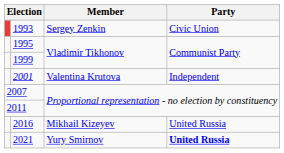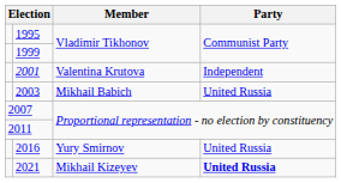- row: 1993 | Sergey Zenkin | Civic Union
+ row: 2003 | Mikhail Babich | United Russia
2016 | Member: Mikhail Kizeyev -> Yury Smirnov
2021 | Member: Yury Smirnov -> Mikhail Kizeyev
